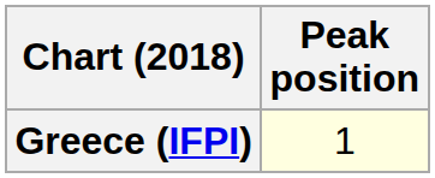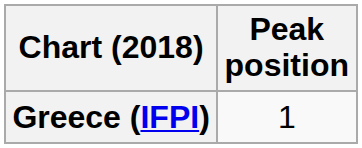Greece (IFPI) | Peak position: lightyellow background -> no background
